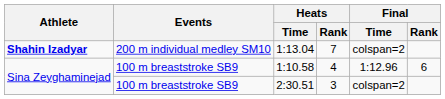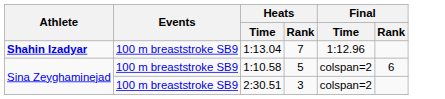1:13.04 | Events: 200 m individual medley SM10 -> 100 m breaststroke SB9
1:13.04 | Final / Time: colspan=2 -> 1:12.96
1:10.58 | Heats / Rank: 4 -> 5
1:10.58 | Final / Time: 1:12.96 -> colspan=2
